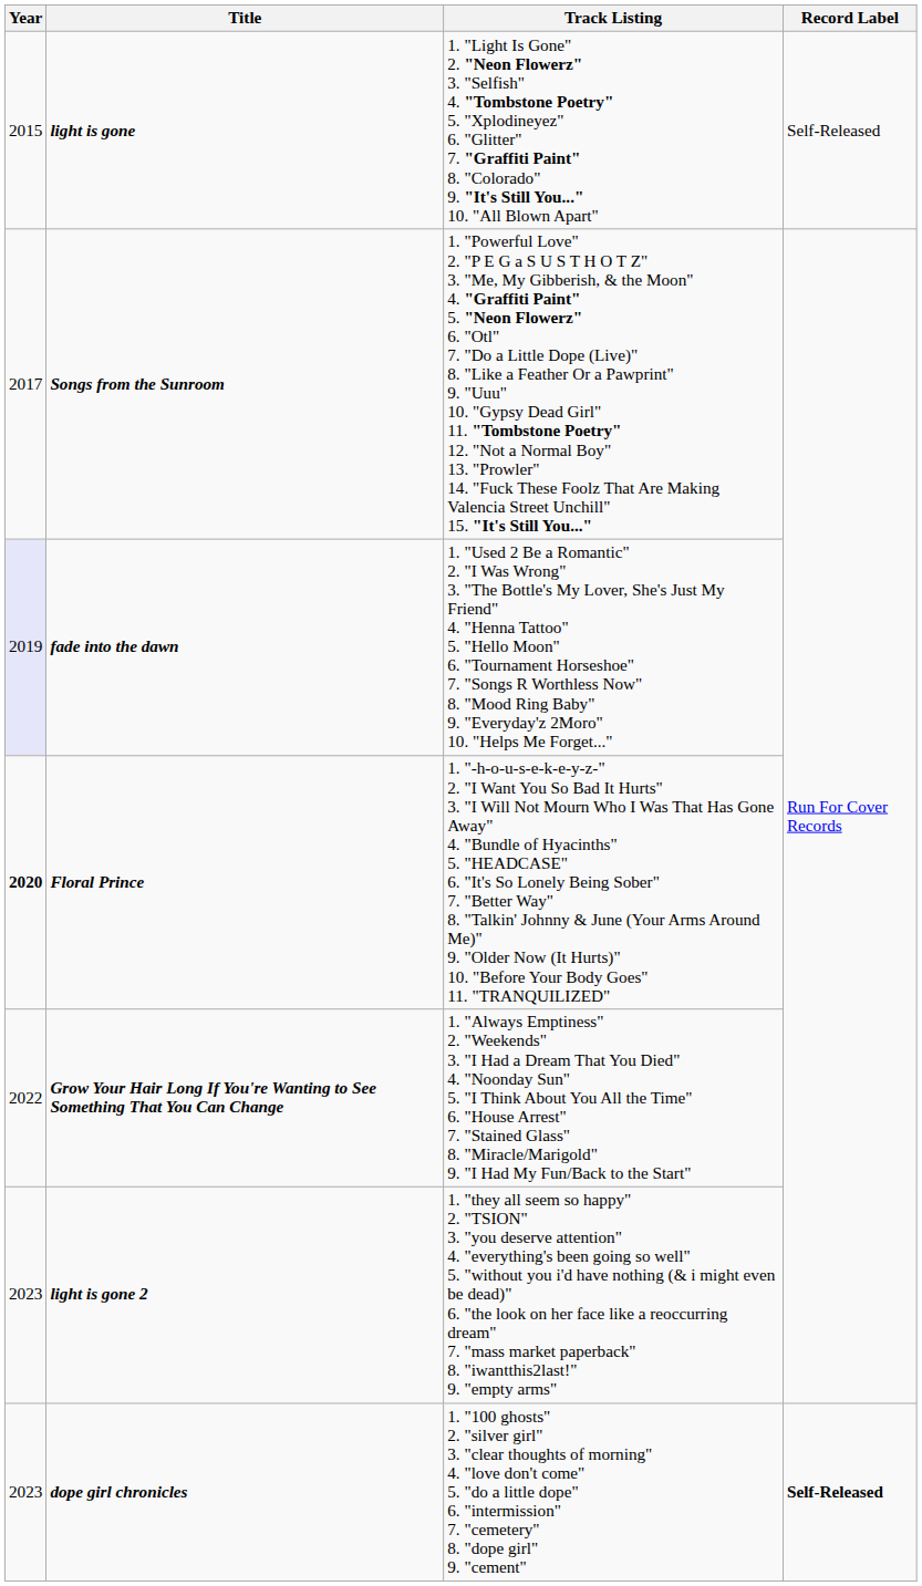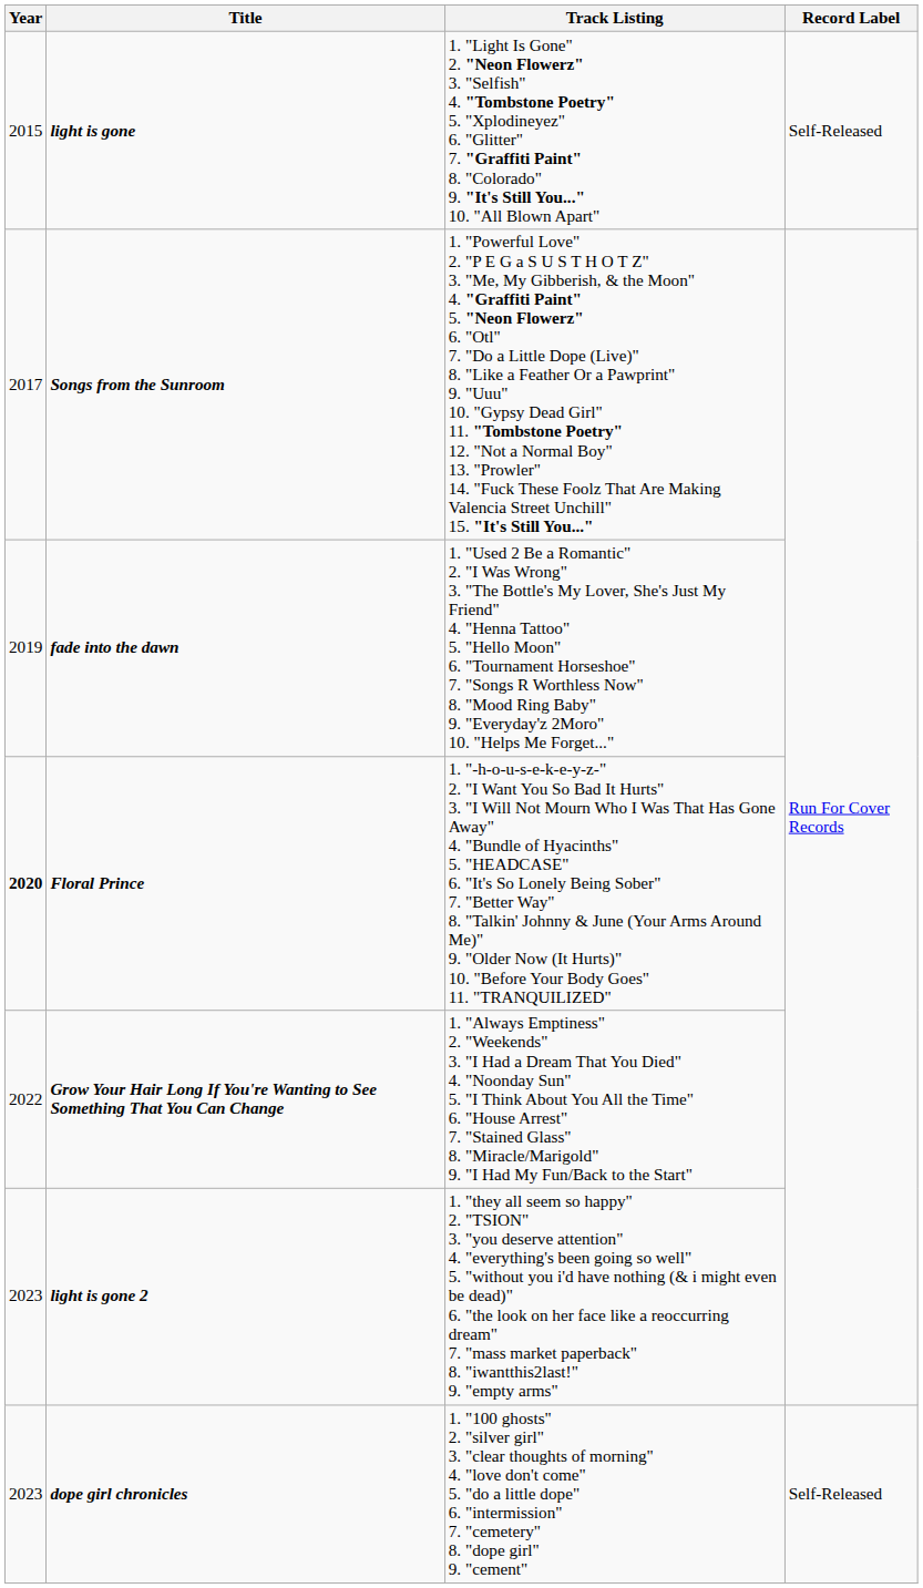fade into the dawn | Year: lavender background -> no background
dope girl chronicles | Record Label: bold -> normal
